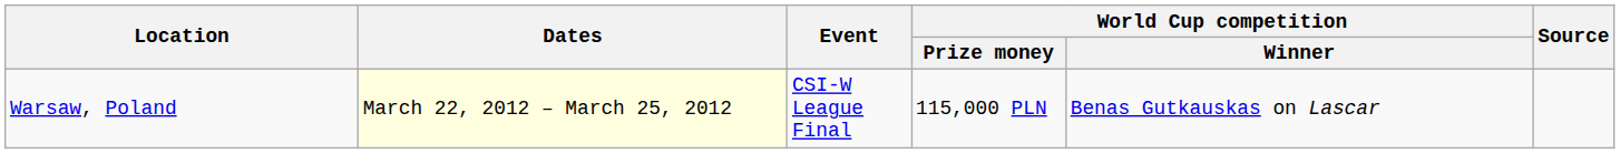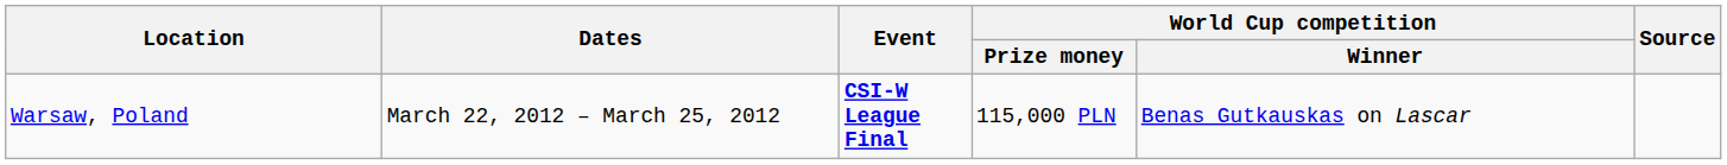Warsaw, Poland | Dates: lightyellow background -> no background
Warsaw, Poland | Event: normal -> bold
